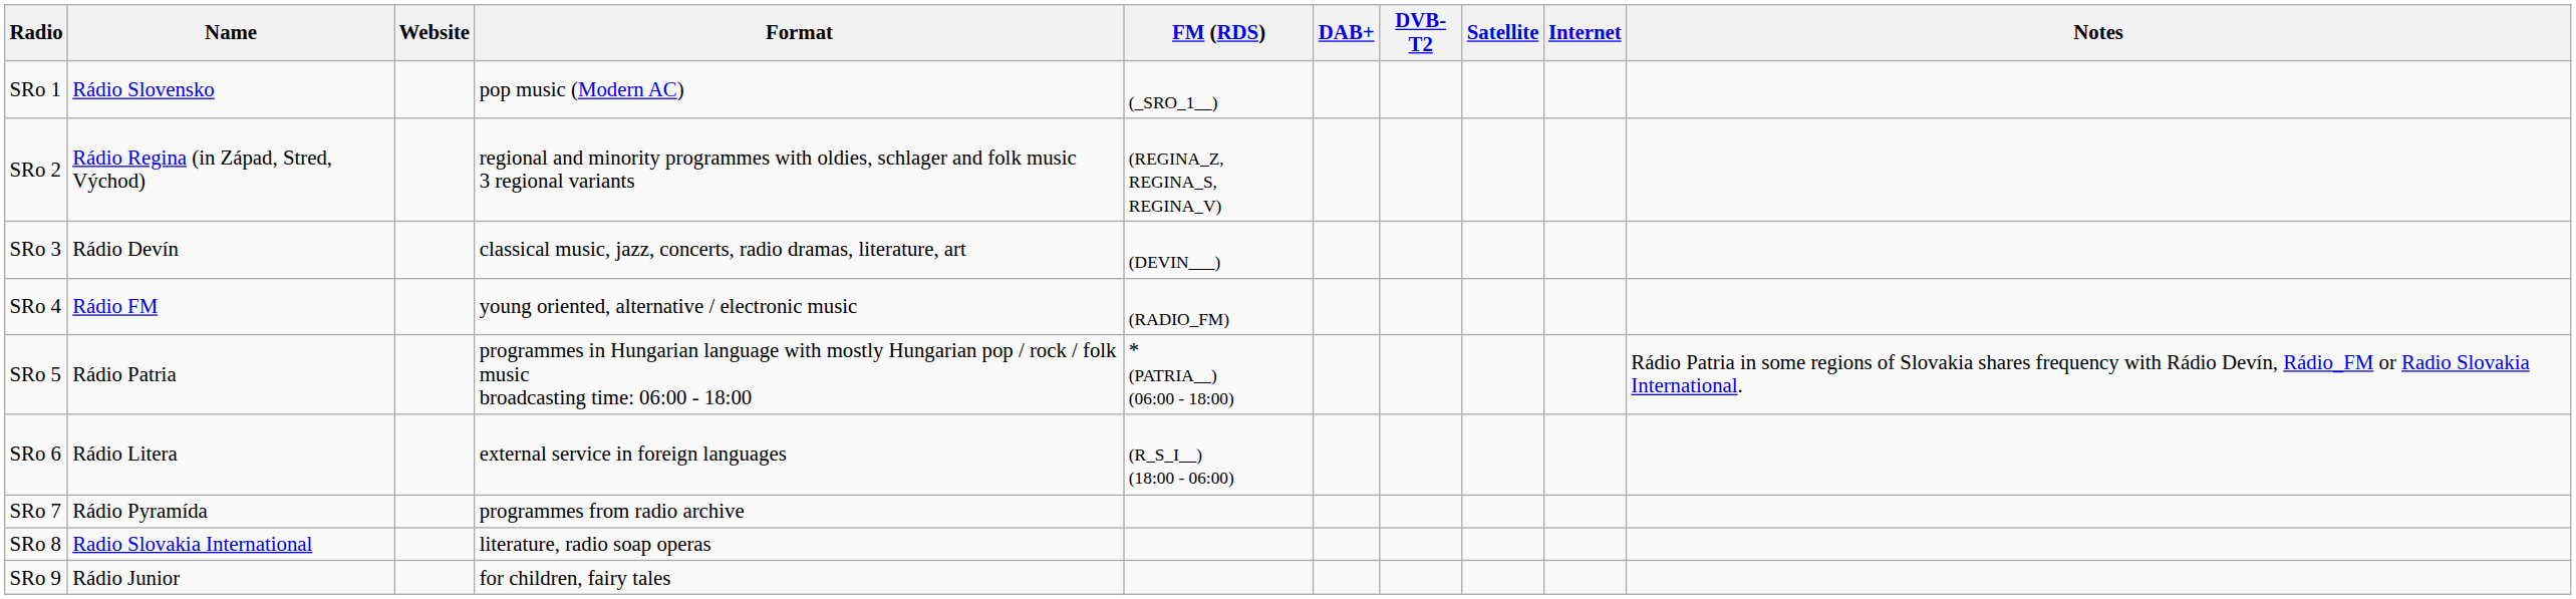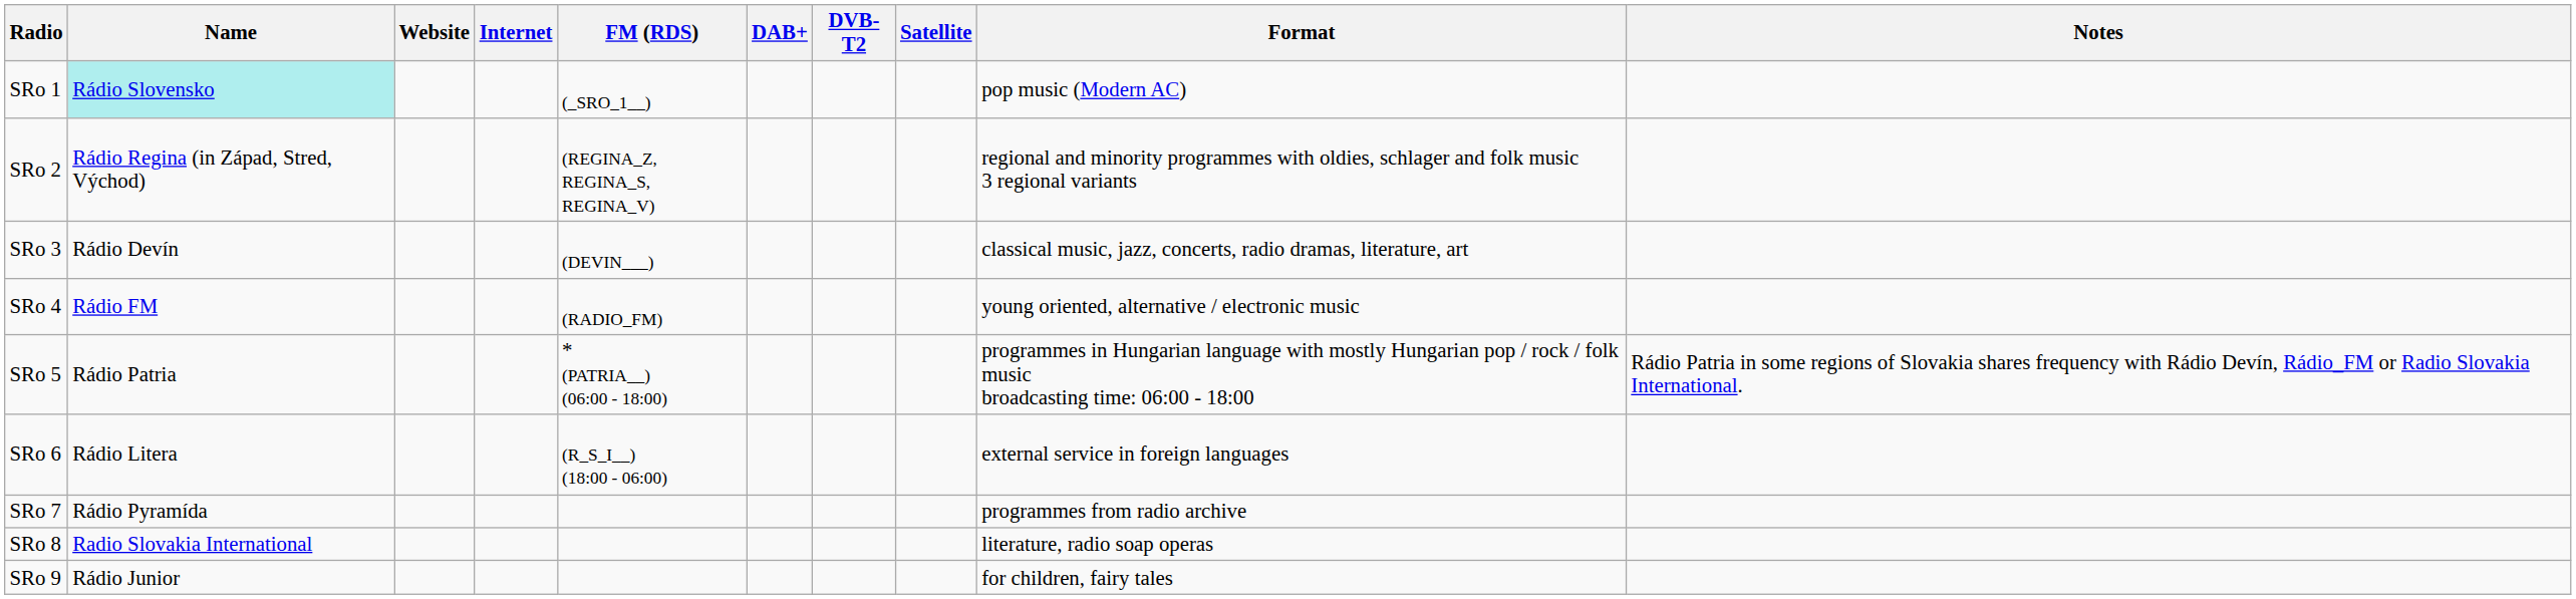columns swapped: Format <-> Internet
SRo 1 | Name: no background -> paleturquoise background
